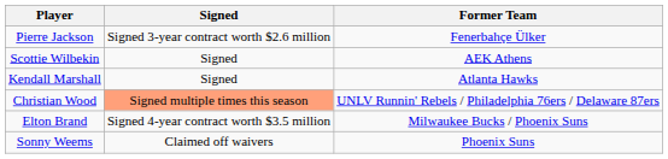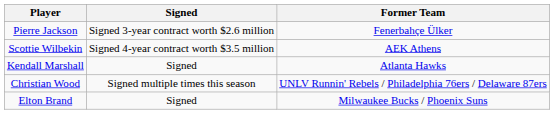Scottie Wilbekin | Signed: Signed -> Signed 4-year contract worth $3.5 million
Christian Wood | Signed: lightsalmon background -> no background
Elton Brand | Signed: Signed 4-year contract worth $3.5 million -> Signed
- row: Sonny Weems | Claimed off waivers | Phoenix Suns
